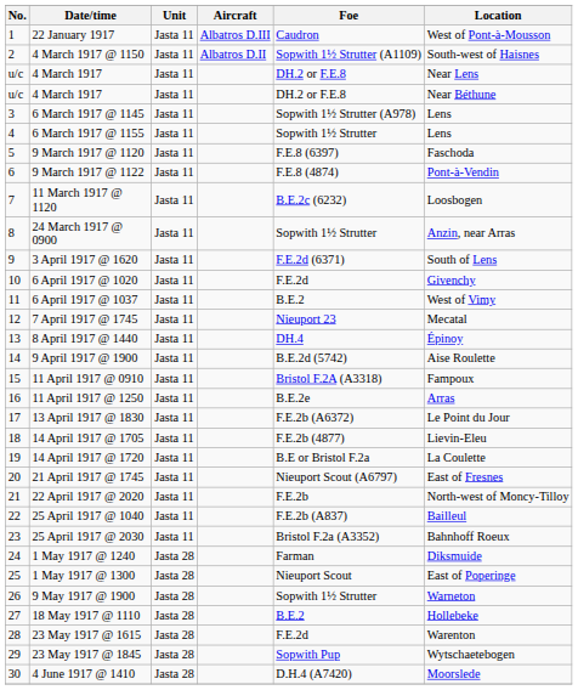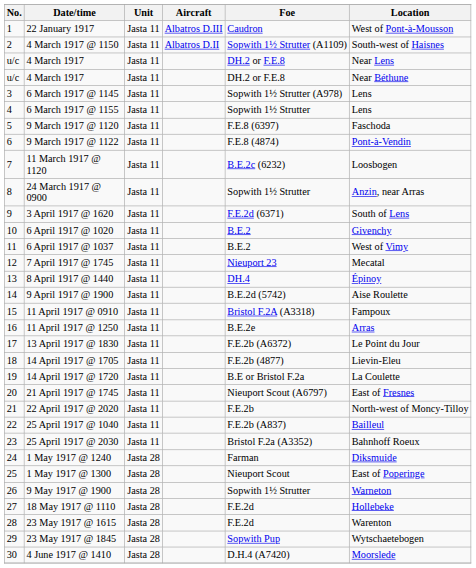6 April 1917 @ 1020 | Foe: F.E.2d -> B.E.2
18 May 1917 @ 1110 | Foe: B.E.2 -> F.E.2d
